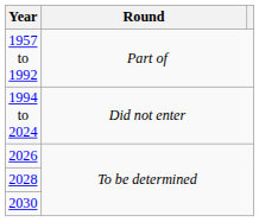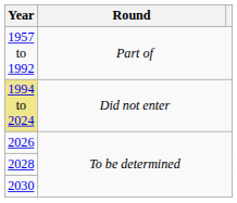1994 to 2024 | Year: no background -> khaki background
